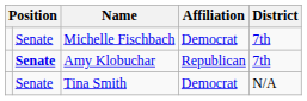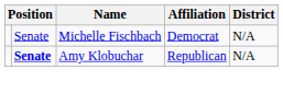Michelle Fischbach | District: 7th -> N/A
Amy Klobuchar | District: 7th -> N/A
- row: Senate | Tina Smith | Democrat | N/A
